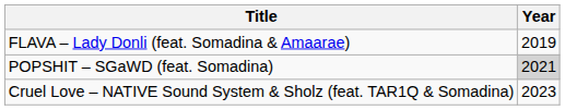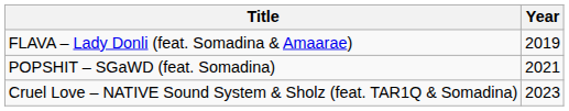POPSHIT – SGaWD (feat. Somadina) | Year: lightgrey background -> no background
